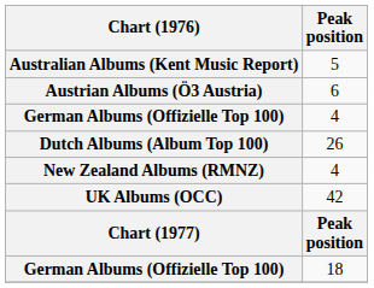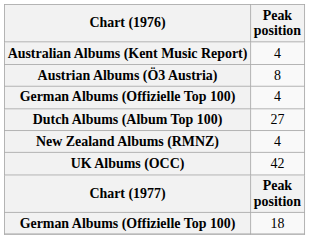row 2 | Peak position: 5 -> 4
row 3 | Peak position: 6 -> 8
row 5 | Peak position: 26 -> 27
